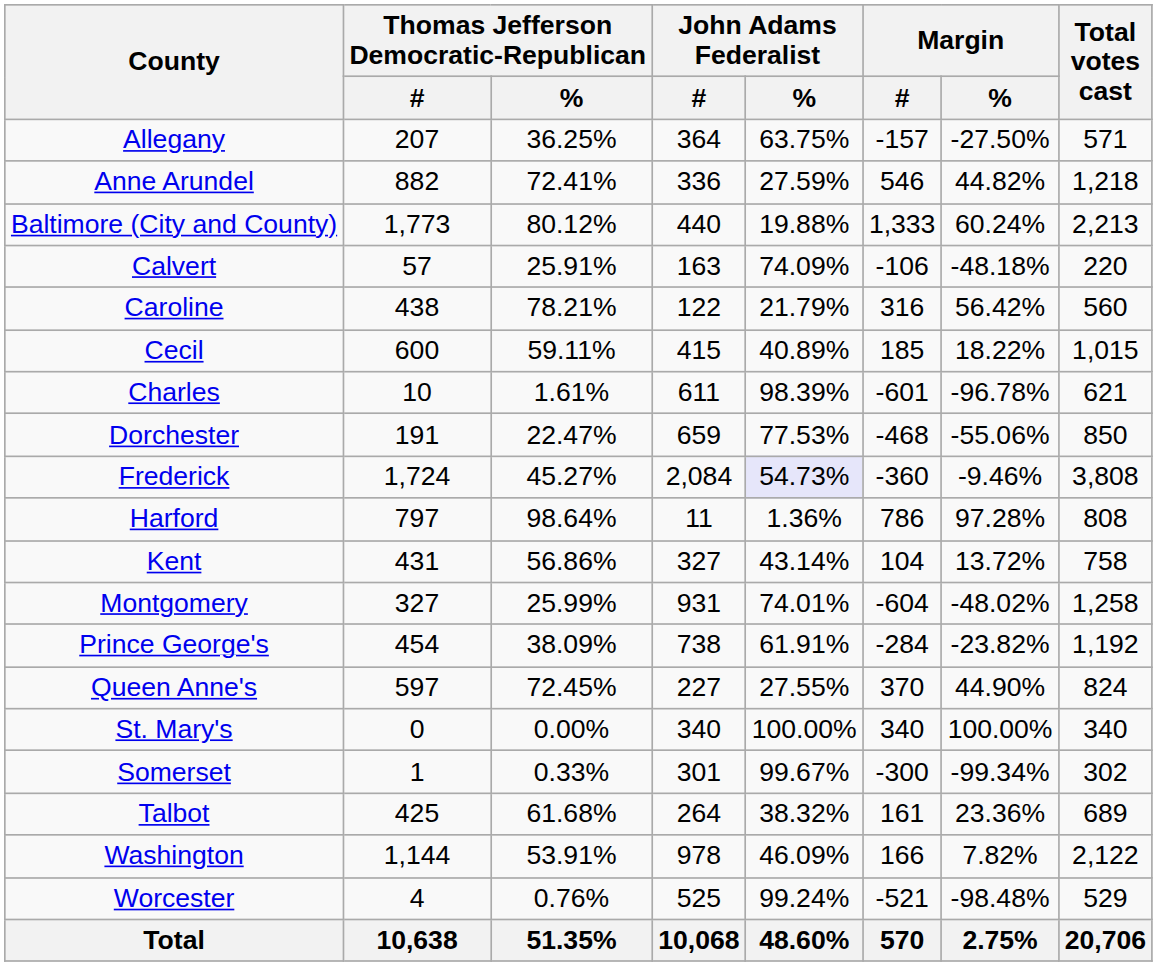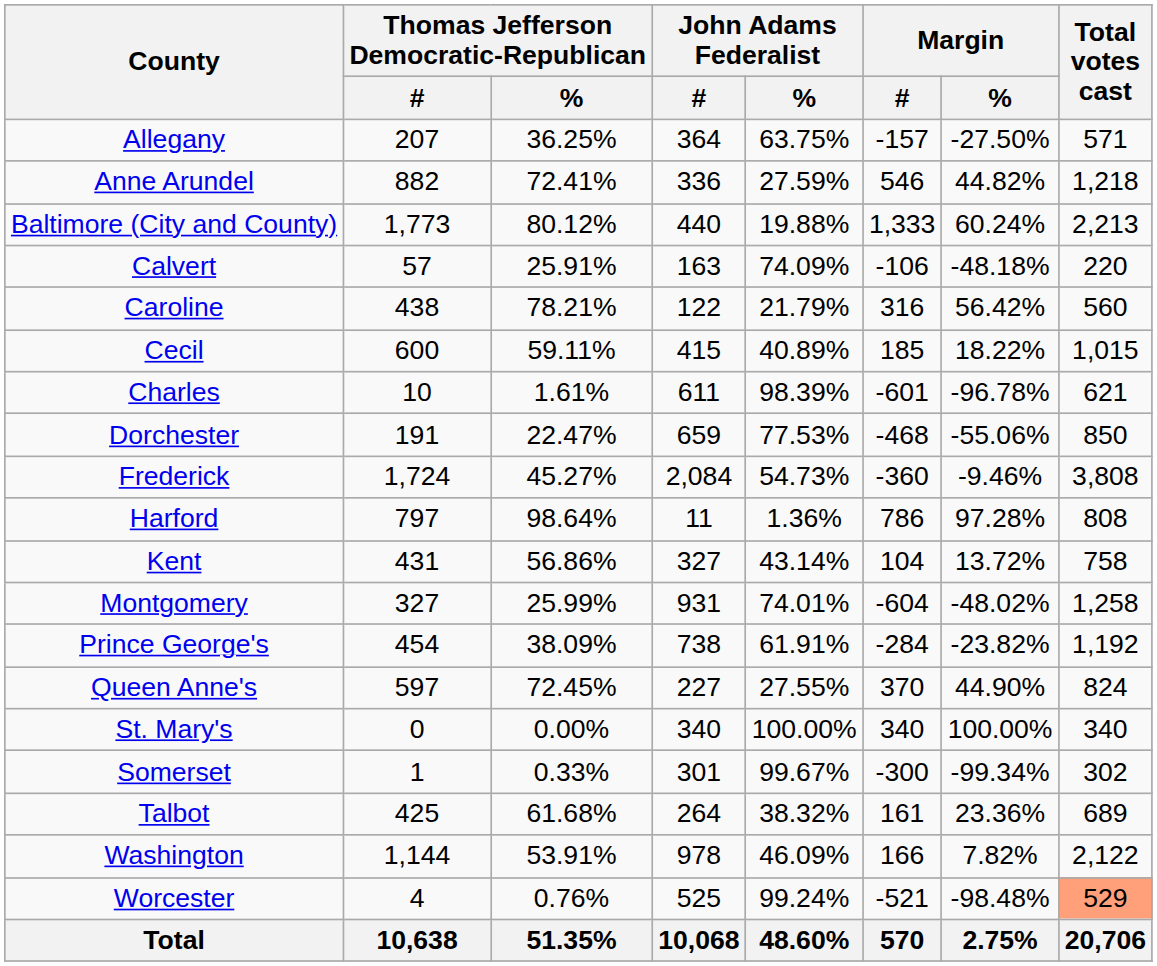Frederick | John Adams Federalist / %: lavender background -> no background
Worcester | Total votes cast: no background -> lightsalmon background
